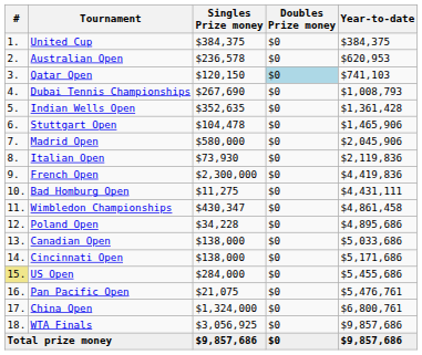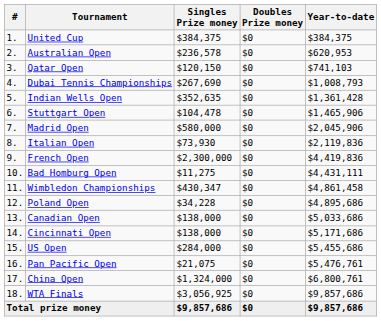Qatar Open | Doubles Prize money: lightblue background -> no background
US Open | #: khaki background -> no background
